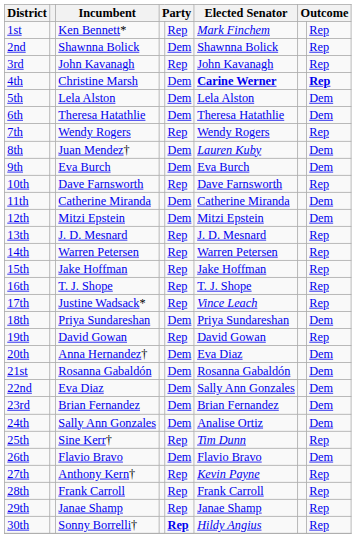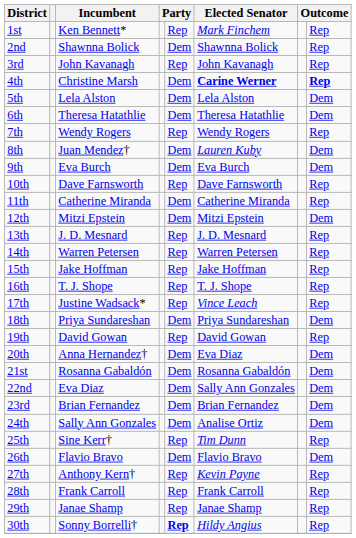11th | column 8: Dem -> Rep
